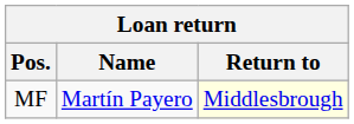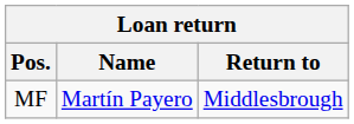MF | Return to: lightyellow background -> no background
